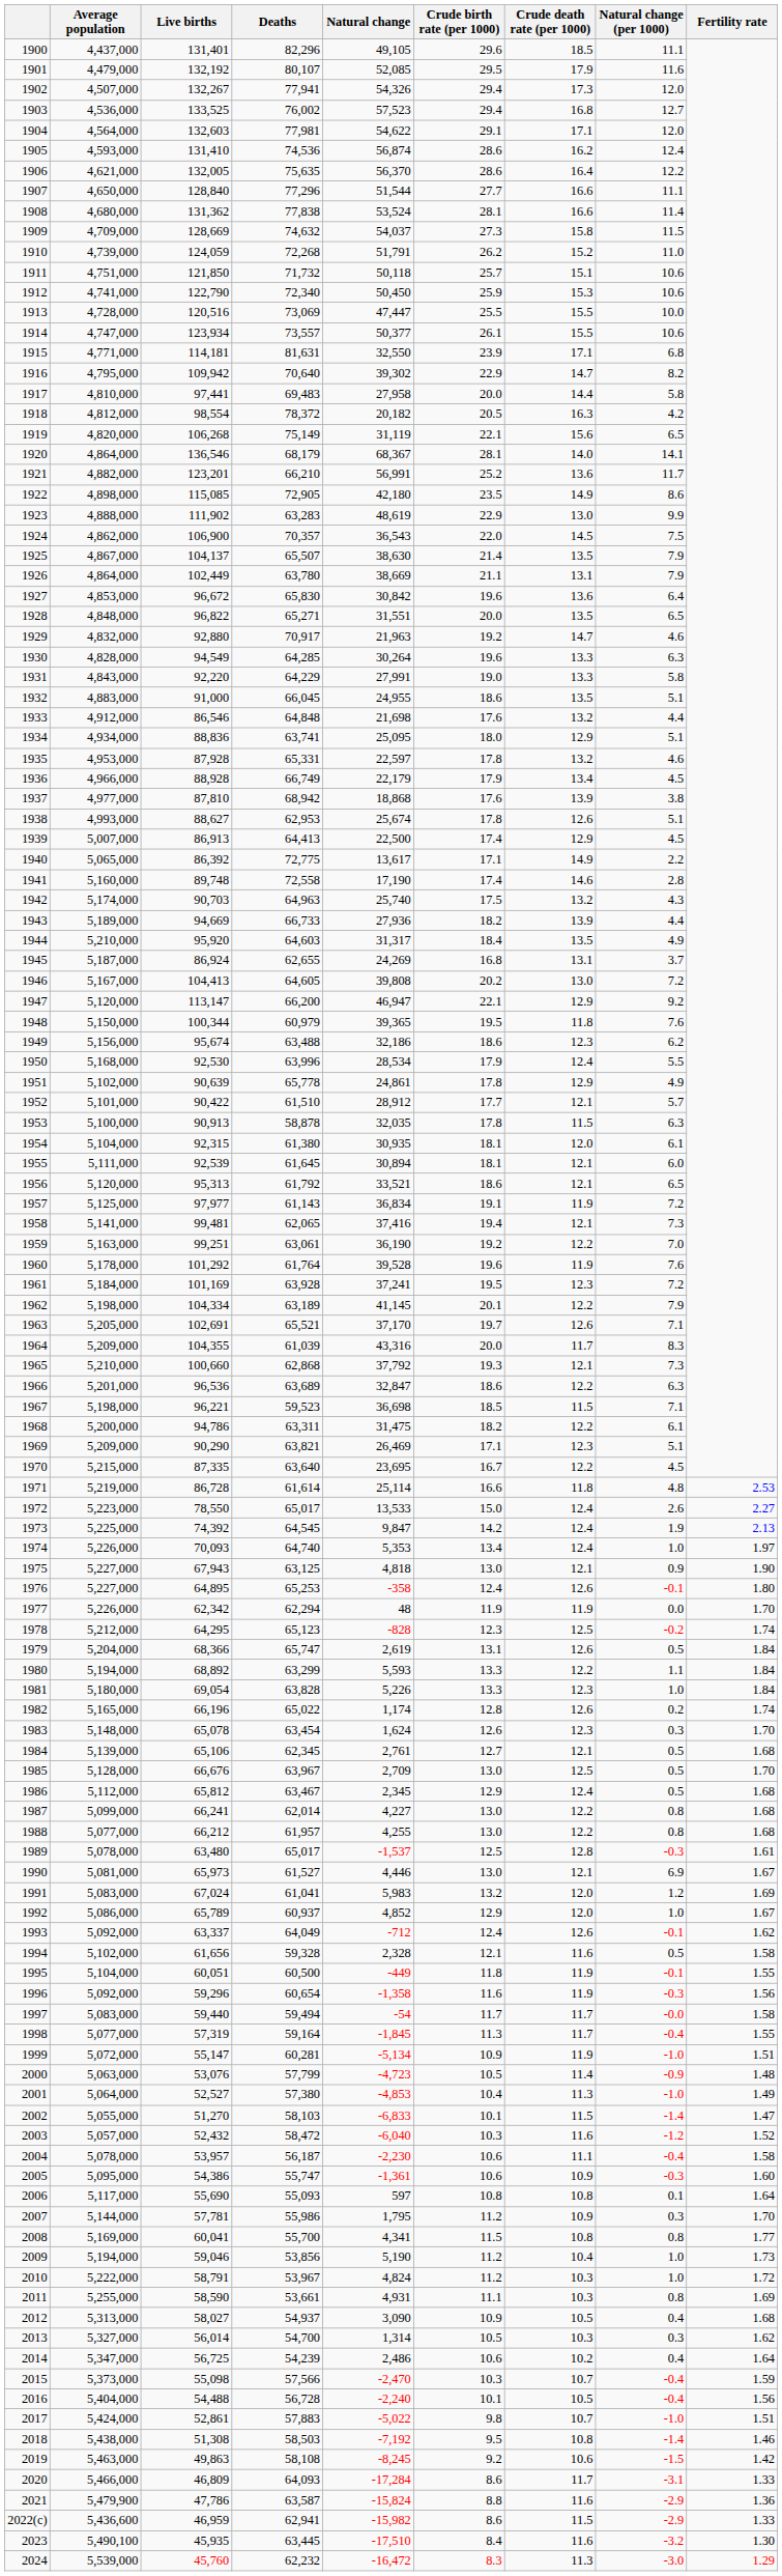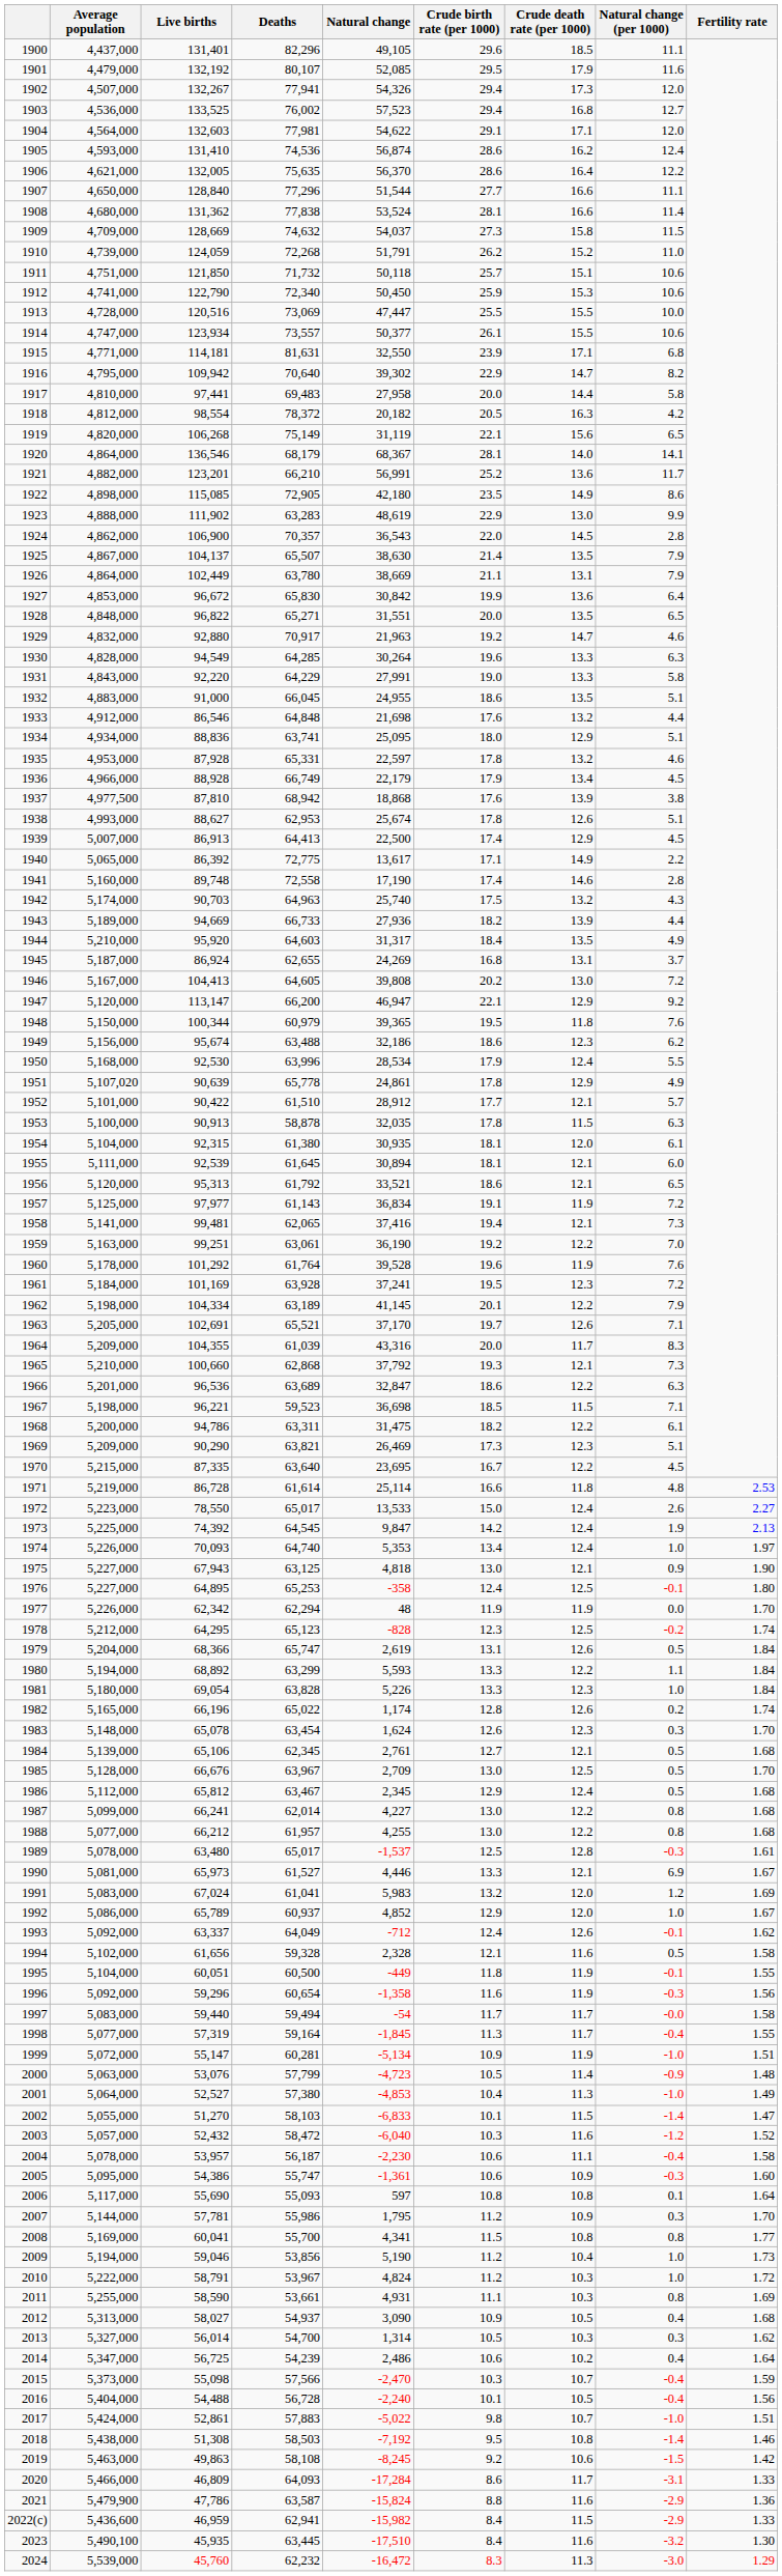1924 | Natural change (per 1000): 7.5 -> 2.8
1927 | Crude birth rate (per 1000): 19.6 -> 19.9
1937 | Average population: 4,977,000 -> 4,977,500
1951 | Average population: 5,102,000 -> 5,107,020
1969 | Crude birth rate (per 1000): 17.1 -> 17.3
1976 | Crude death rate (per 1000): 12.6 -> 12.5
1990 | Crude birth rate (per 1000): 13.0 -> 13.3
2022(c) | Crude birth rate (per 1000): 8.6 -> 8.4
